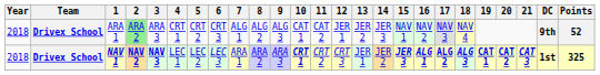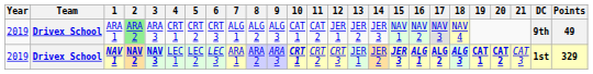row 2 | Year: 2018 -> 2019
row 2 | Points: 52 -> 49
row 3 | Year: 2018 -> 2019
row 3 | 21: bold -> normal
row 3 | Points: 325 -> 329
